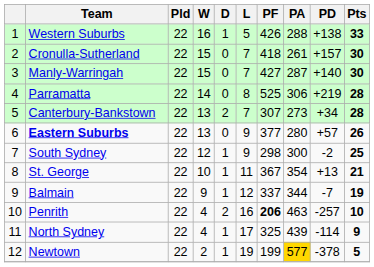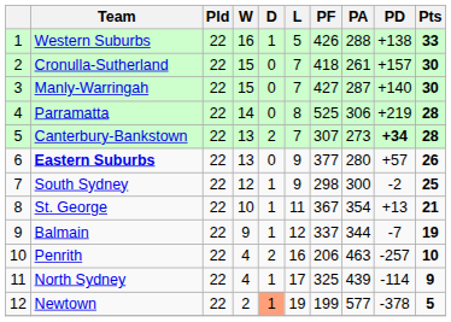Canterbury-Bankstown | PD: normal -> bold
Penrith | PF: bold -> normal
Newtown | D: no background -> lightsalmon background
Newtown | PA: gold background -> no background
